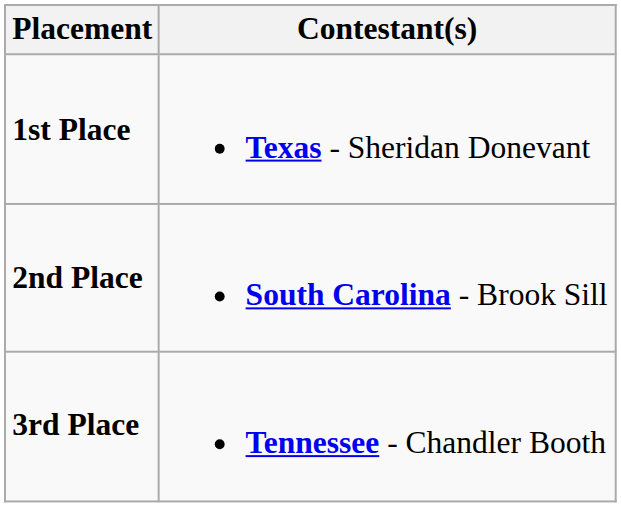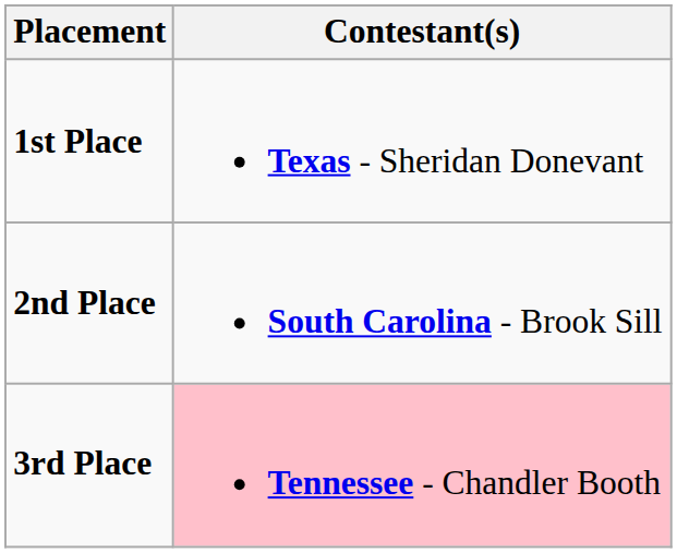3rd Place | Contestant(s): no background -> pink background
